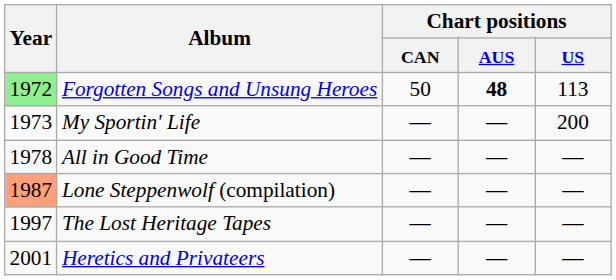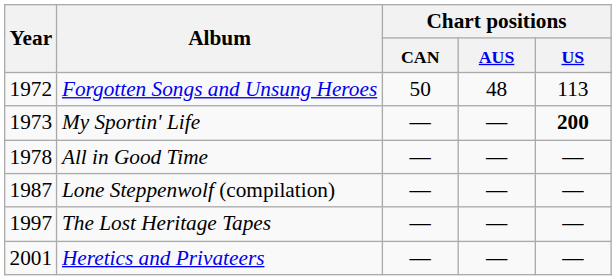Forgotten Songs and Unsung Heroes | Year: lightgreen background -> no background
Forgotten Songs and Unsung Heroes | Chart positions / AUS: bold -> normal
My Sportin' Life | Chart positions / US: normal -> bold
Lone Steppenwolf (compilation) | Year: lightsalmon background -> no background
